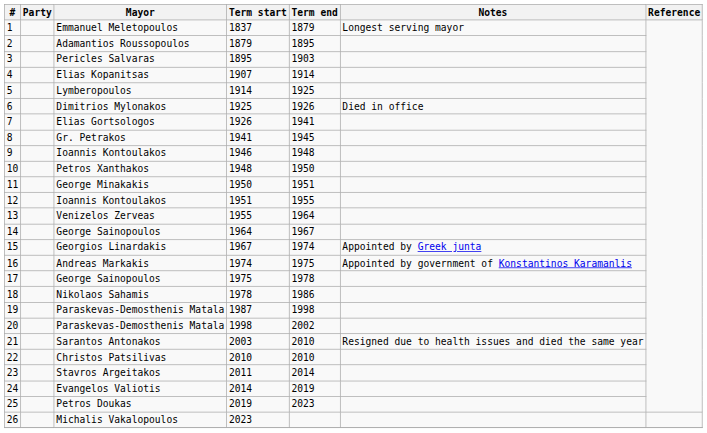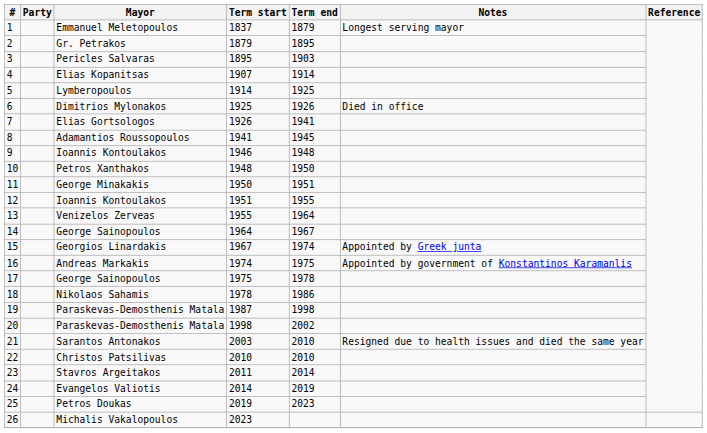2 | Mayor: Adamantios Roussopoulos -> Gr. Petrakos
8 | Mayor: Gr. Petrakos -> Adamantios Roussopoulos
